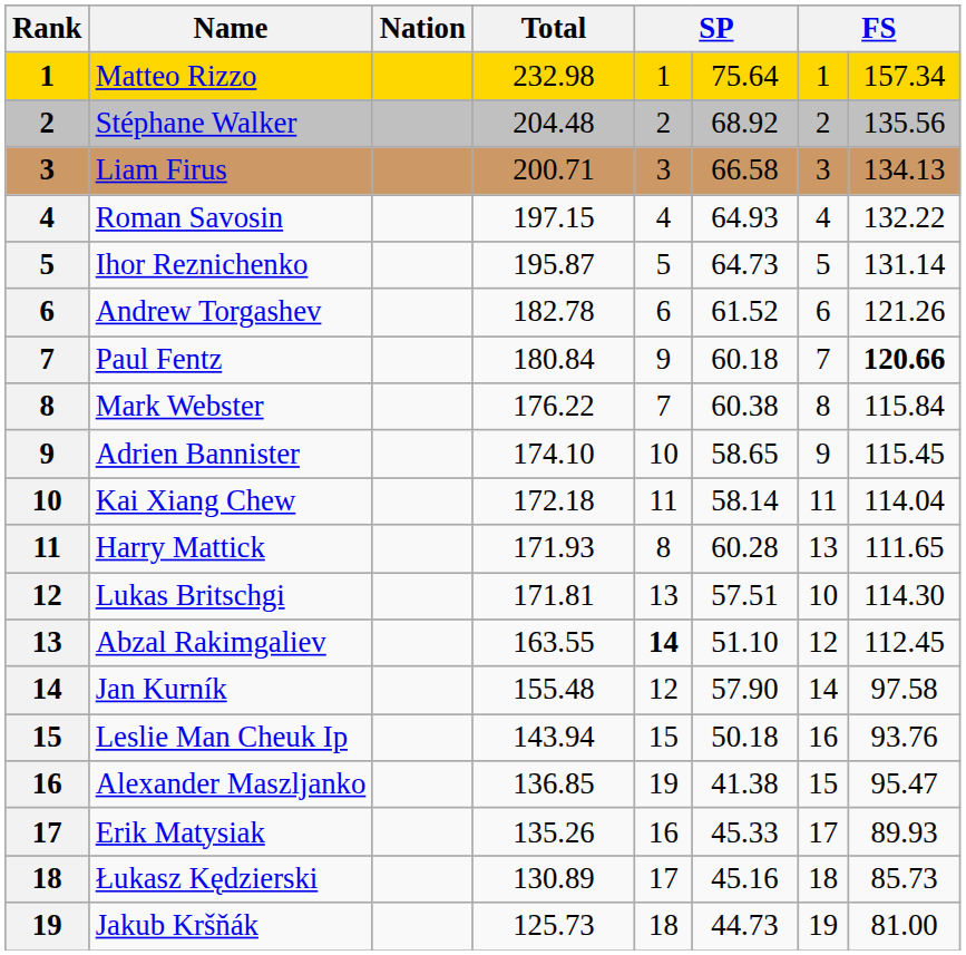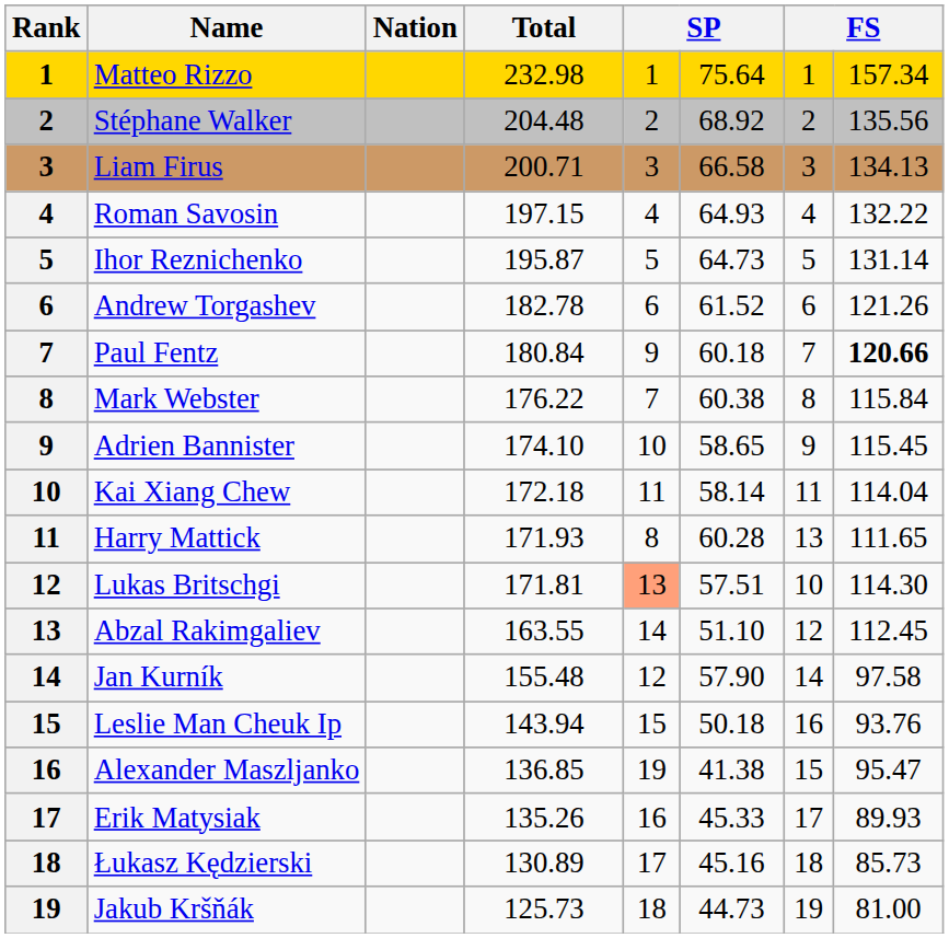Lukas Britschgi | column 5: no background -> lightsalmon background
Abzal Rakimgaliev | column 5: bold -> normal
